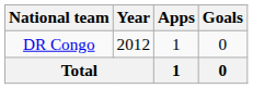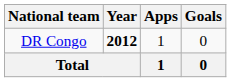DR Congo | Year: normal -> bold
